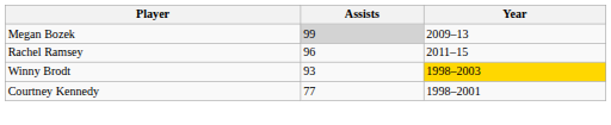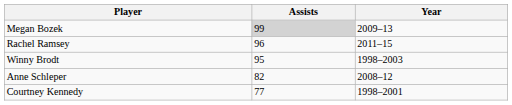Winny Brodt | Assists: 93 -> 95
Winny Brodt | Year: gold background -> no background
+ row: Anne Schleper | 82 | 2008–12
